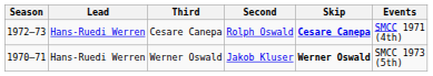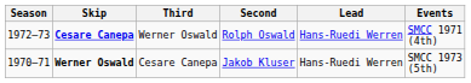columns swapped: Skip <-> Lead
row 2 | Third: Cesare Canepa -> Werner Oswald
row 3 | Third: Werner Oswald -> Cesare Canepa
